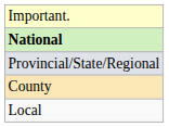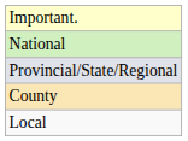row 2 | column 1: bold -> normal
